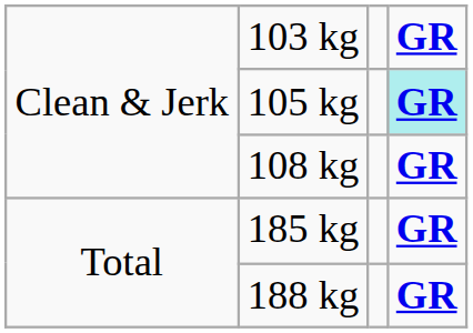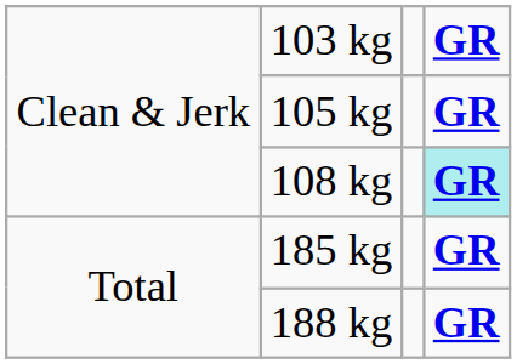105 kg | column 4: paleturquoise background -> no background
108 kg | column 4: no background -> paleturquoise background
